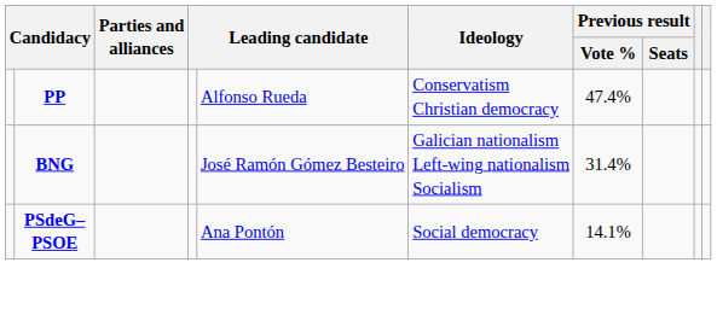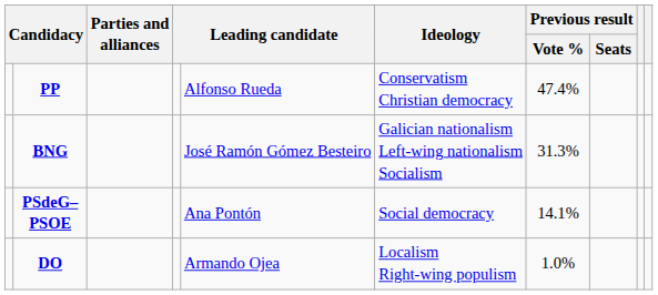BNG | Previous result / Vote %: 31.4% -> 31.3%
+ row: DO | Armando Ojea | Localism Right-wing populism | 1.0%
